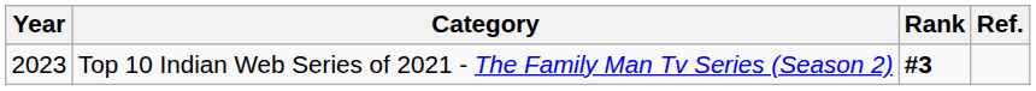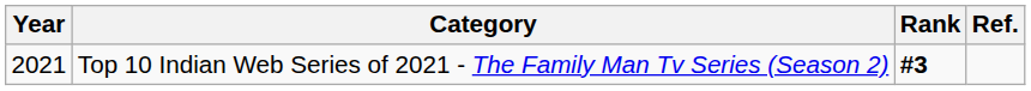row 2 | Year: 2023 -> 2021
